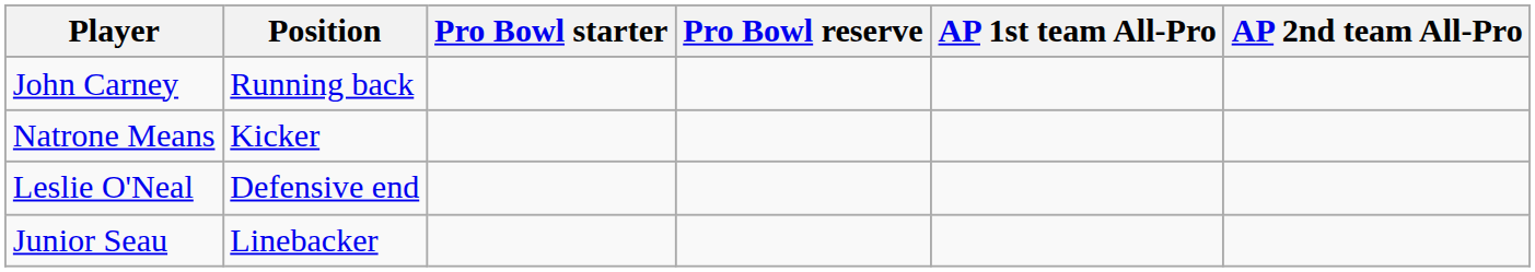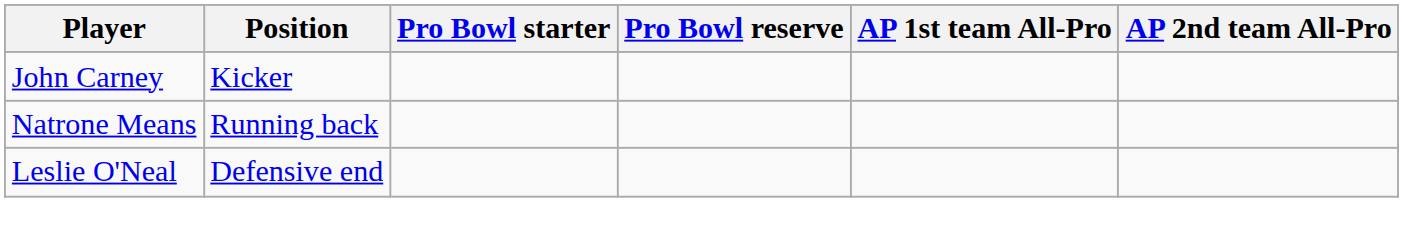John Carney | Position: Running back -> Kicker
Natrone Means | Position: Kicker -> Running back
- row: Junior Seau | Linebacker
